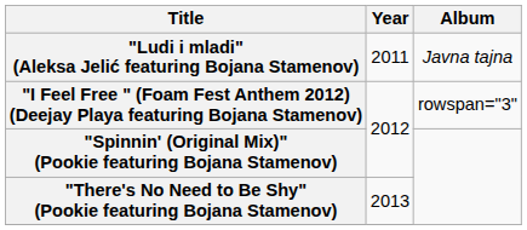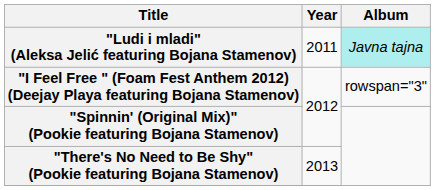"Ludi i mladi" (Aleksa Jelić featuring Bojana Stamenov) | Album: no background -> paleturquoise background
